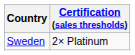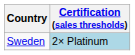Sweden | Certification (sales thresholds): no background -> lightblue background
